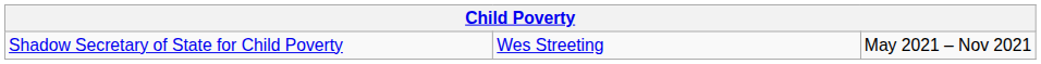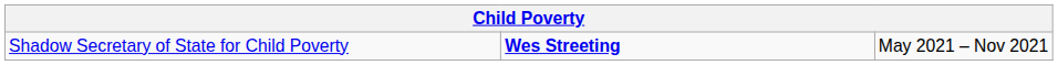Shadow Secretary of State for Child Poverty | column 2: normal -> bold
